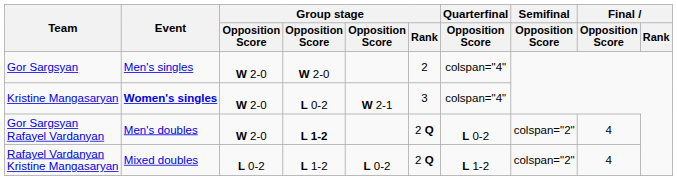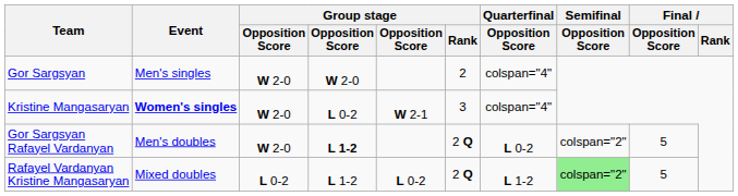Gor Sargsyan Rafayel Vardanyan | Final / Opposition Score: 4 -> 5
Rafayel Vardanyan Kristine Mangasaryan | Semifinal / Opposition Score: no background -> lightgreen background
Rafayel Vardanyan Kristine Mangasaryan | Final / Opposition Score: 4 -> 5
